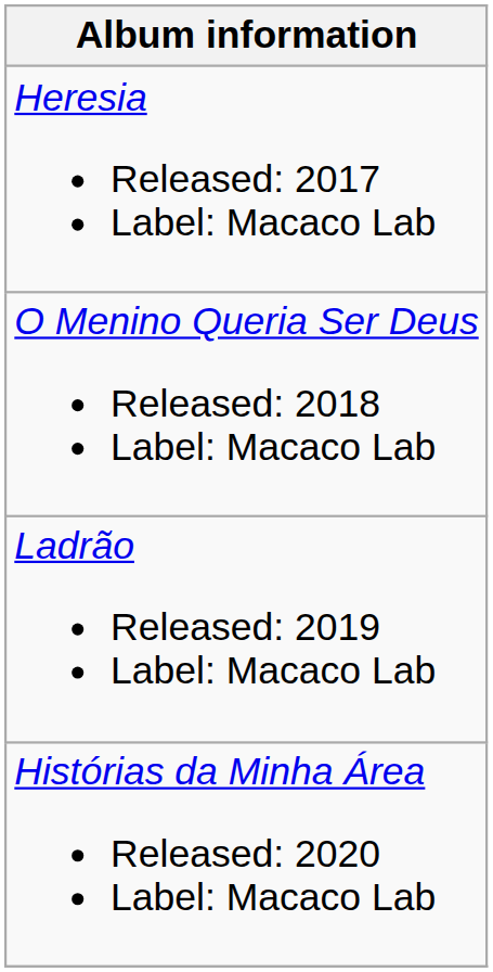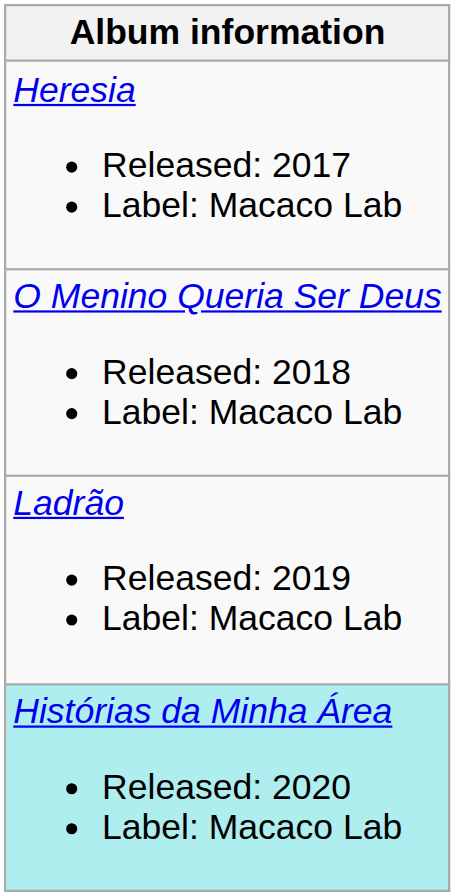row 5 | column 1: no background -> paleturquoise background
